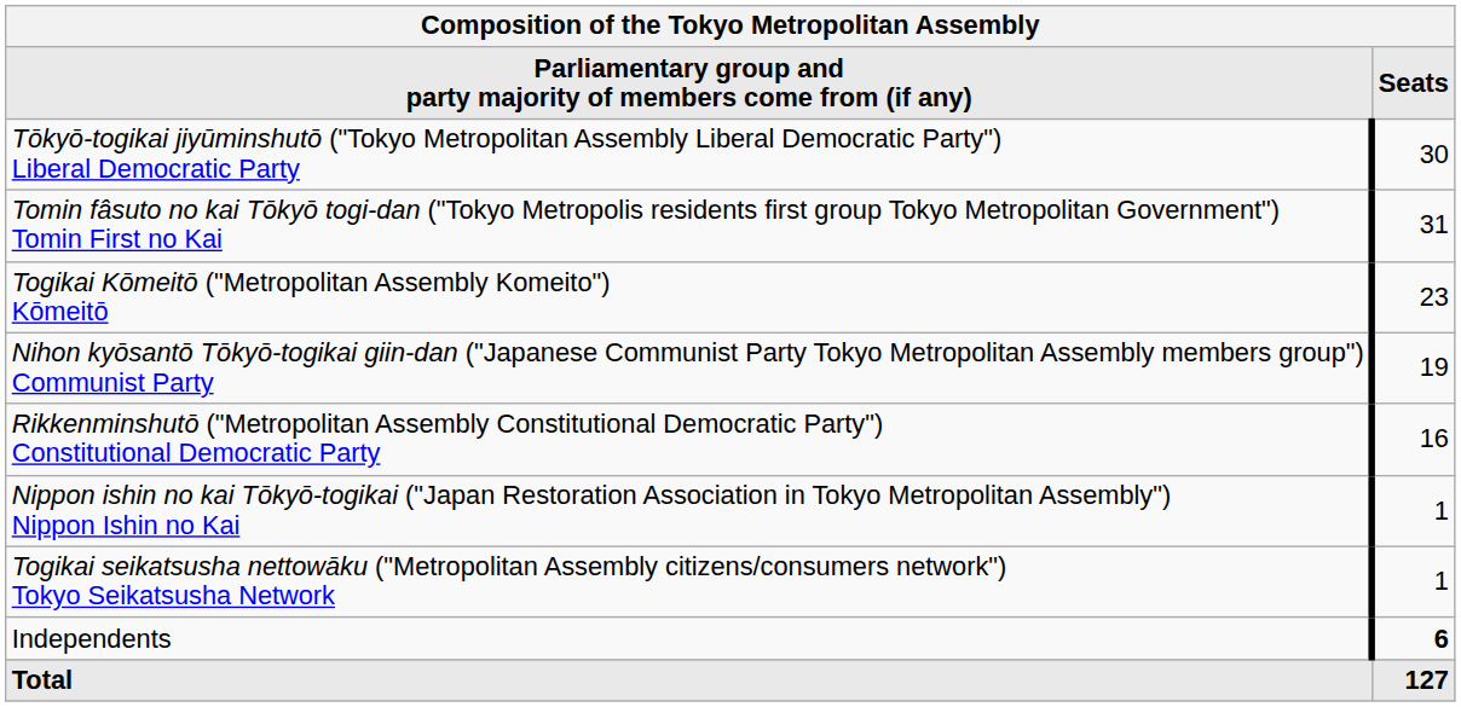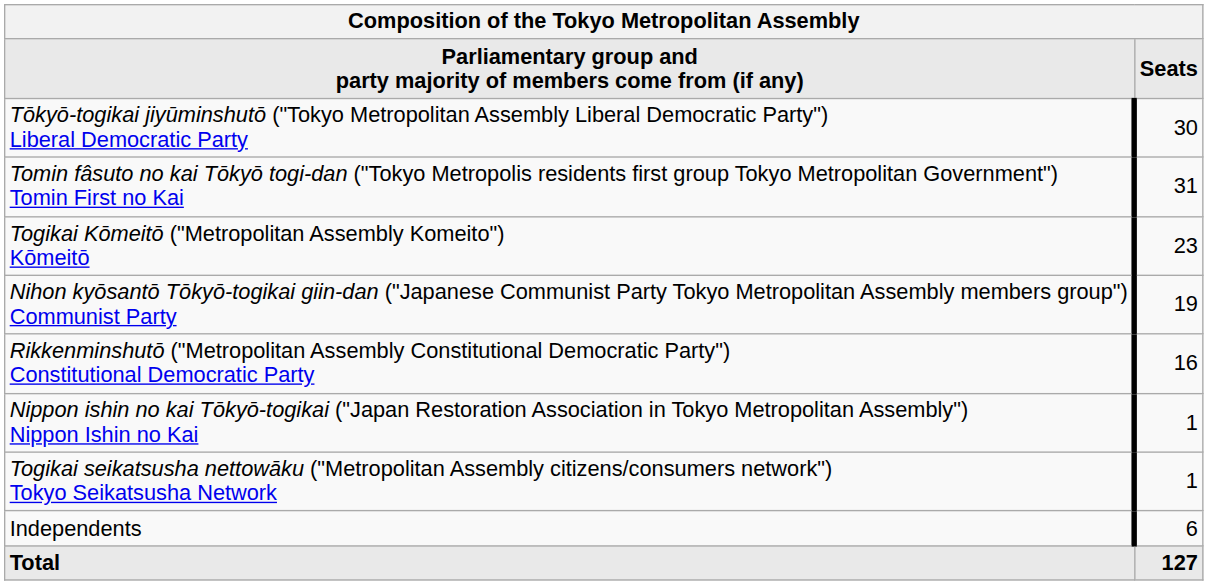Independents | Seats: bold -> normal
